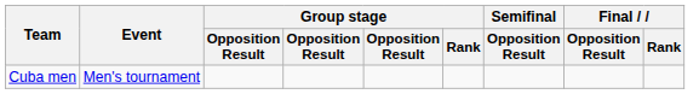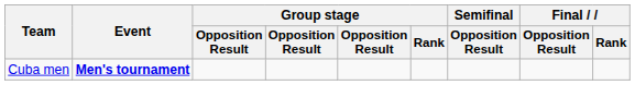Cuba men | Event: normal -> bold
